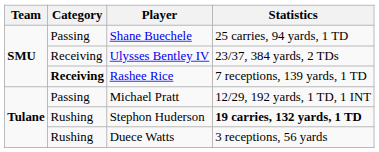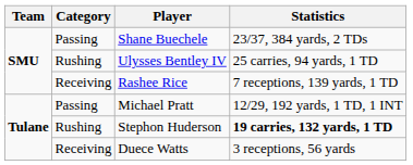Shane Buechele | Statistics: 25 carries, 94 yards, 1 TD -> 23/37, 384 yards, 2 TDs
Ulysses Bentley IV | Category: Receiving -> Rushing
Ulysses Bentley IV | Statistics: 23/37, 384 yards, 2 TDs -> 25 carries, 94 yards, 1 TD
Rashee Rice | Category: bold -> normal
Duece Watts | Category: Rushing -> Receiving
